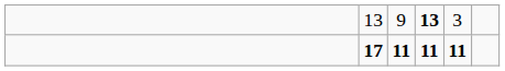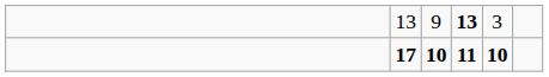row 2 | column 3: 11 -> 10
row 2 | column 5: 11 -> 10
